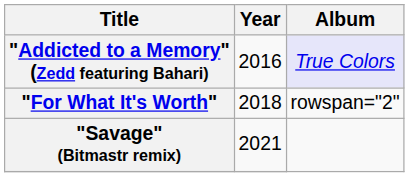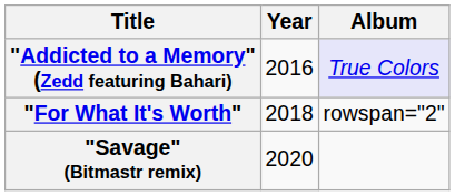"Savage" (Bitmastr remix) | Year: 2021 -> 2020
